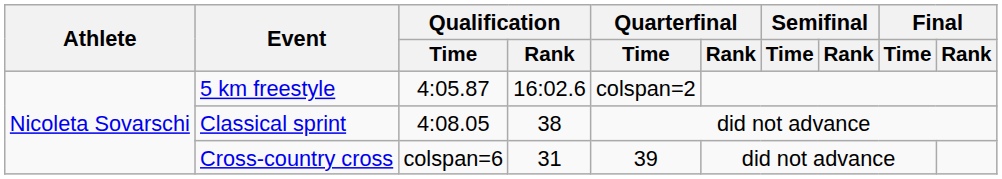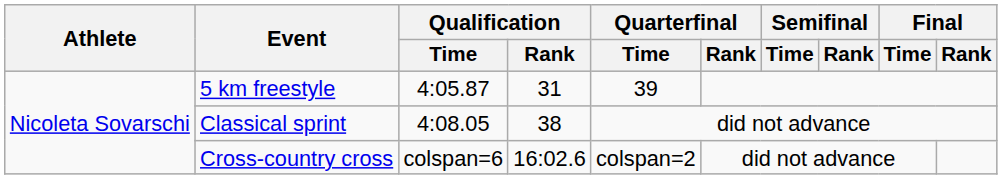5 km freestyle | Qualification / Rank: 16:02.6 -> 31
5 km freestyle | Quarterfinal / Time: colspan=2 -> 39
Cross-country cross | Qualification / Rank: 31 -> 16:02.6
Cross-country cross | Quarterfinal / Time: 39 -> colspan=2
